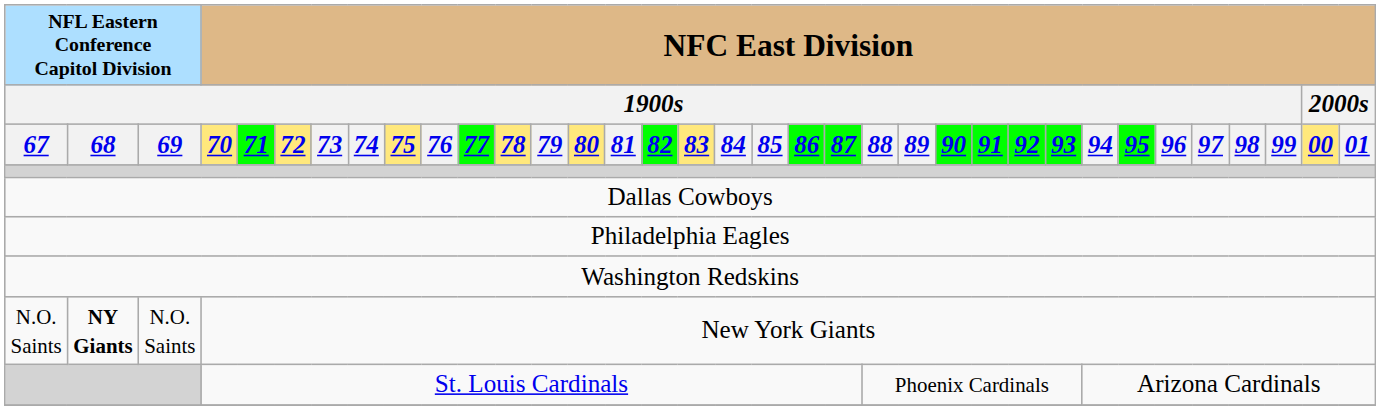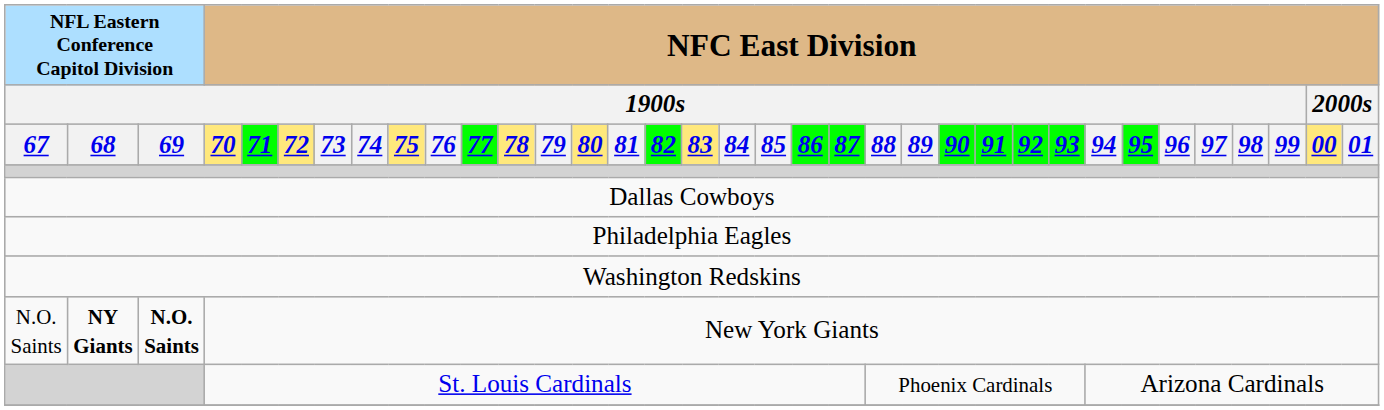New York Giants | NFL Eastern Conference Capitol Division / 1900s / 69: normal -> bold
